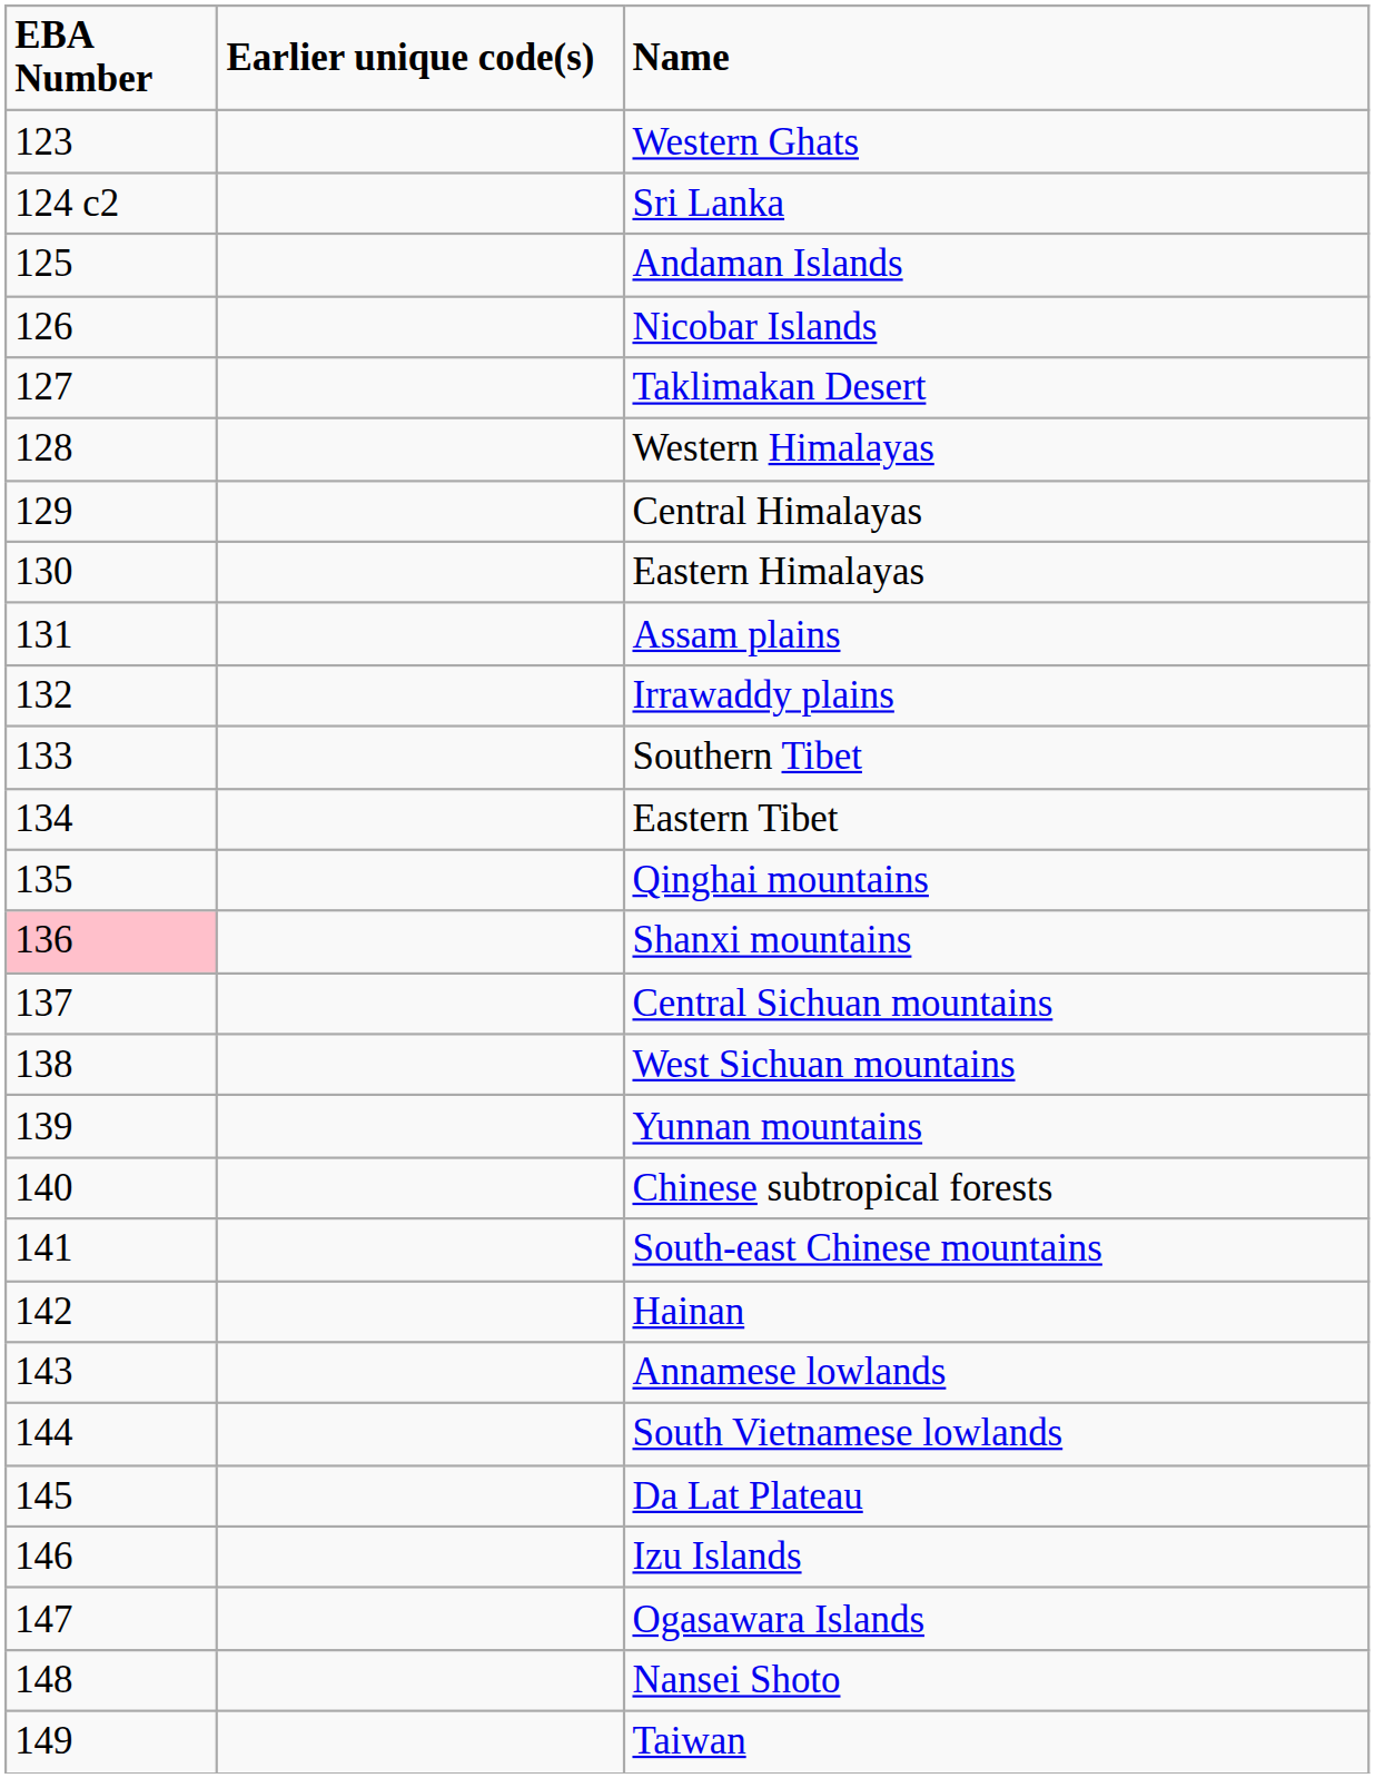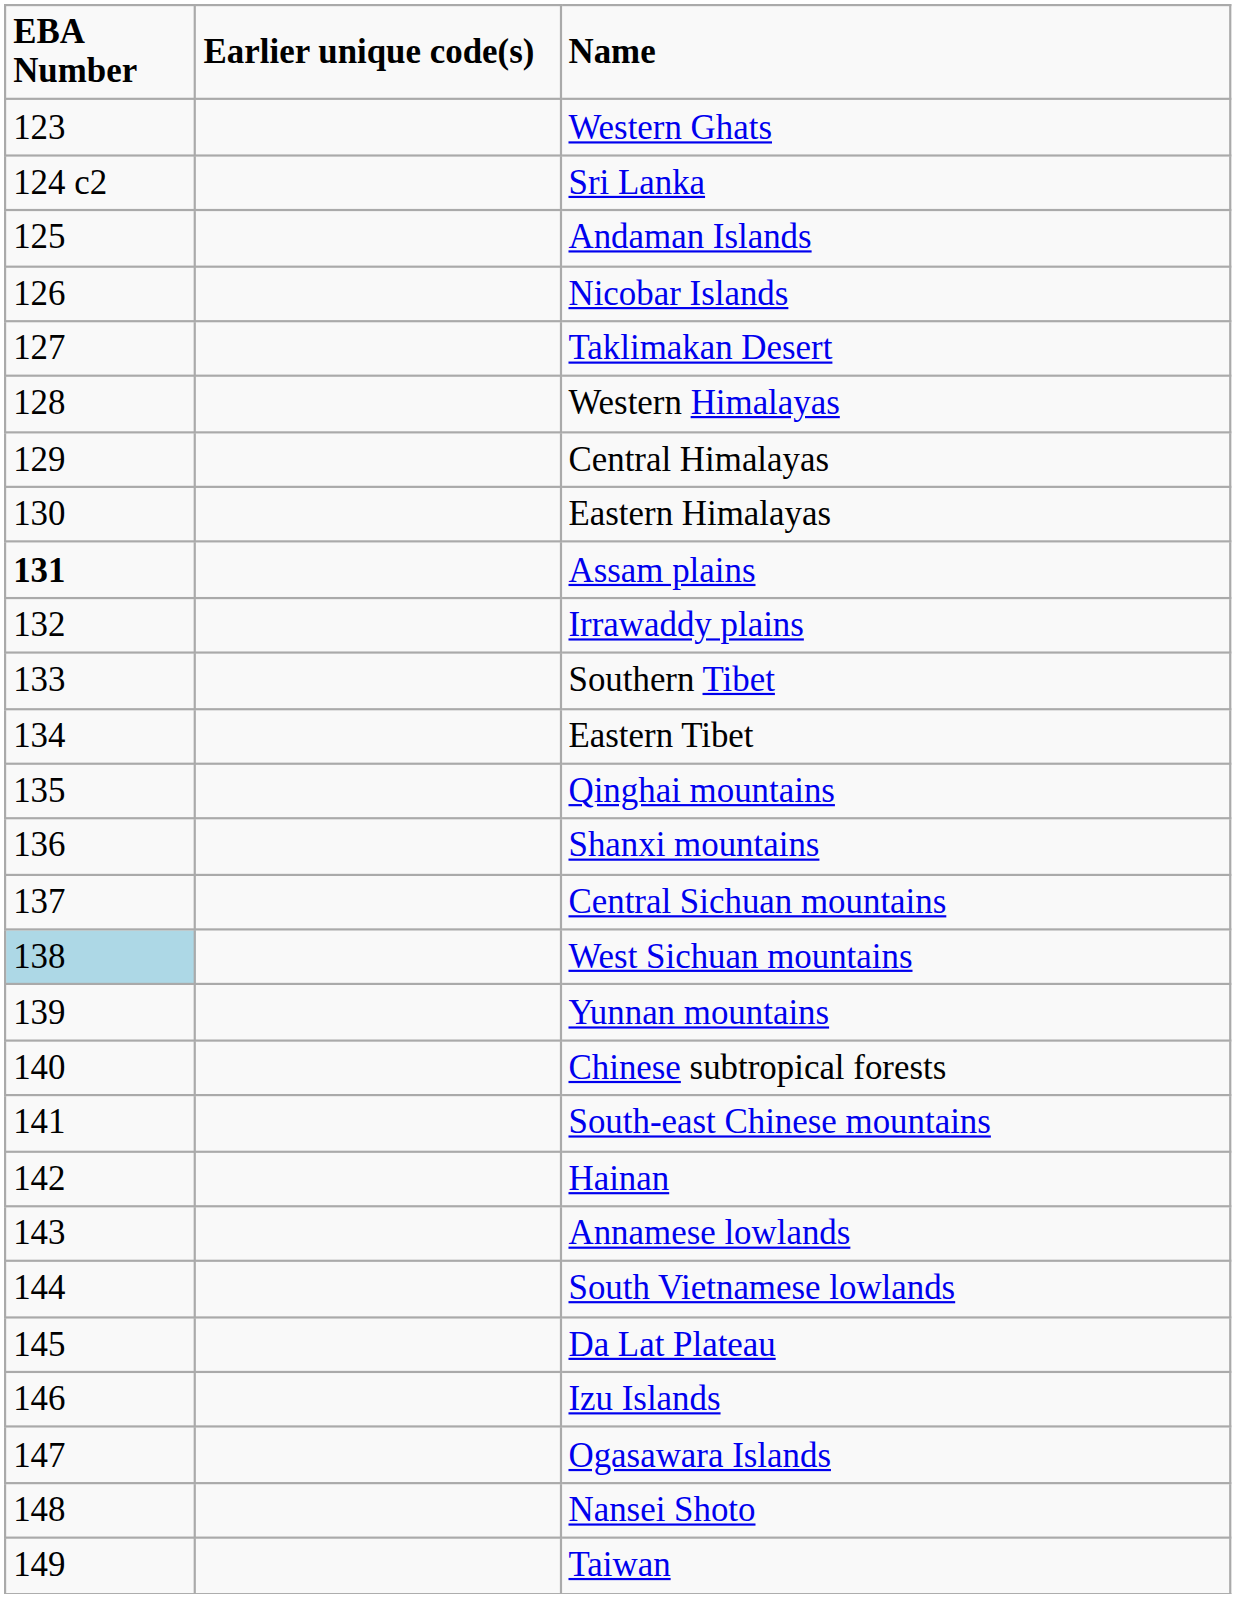Assam plains | EBA Number: normal -> bold
Shanxi mountains | EBA Number: pink background -> no background
West Sichuan mountains | EBA Number: no background -> lightblue background
